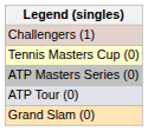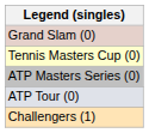row 2 | column 1: Challengers (1) -> Grand Slam (0)
row 6 | column 1: Grand Slam (0) -> Challengers (1)
